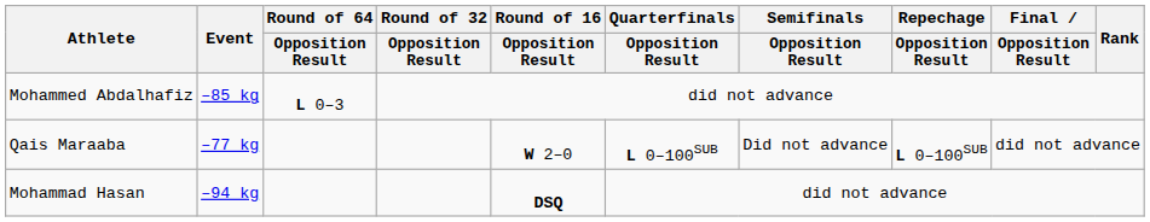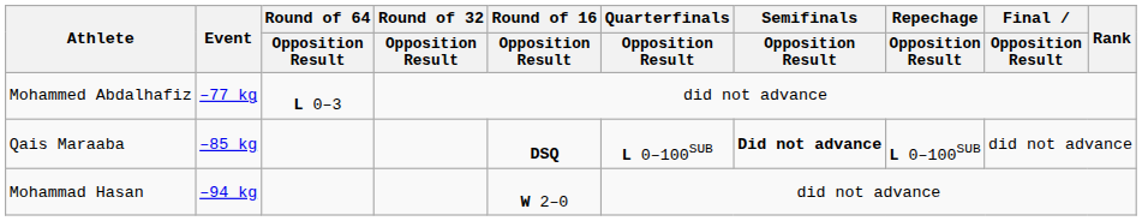Mohammed Abdalhafiz | Event: –85 kg -> –77 kg
Qais Maraaba | Event: –77 kg -> –85 kg
Qais Maraaba | Round of 16 / Opposition Result: W 2–0 -> DSQ
Qais Maraaba | Semifinals / Opposition Result: normal -> bold
Mohammad Hasan | Round of 16 / Opposition Result: DSQ -> W 2–0
